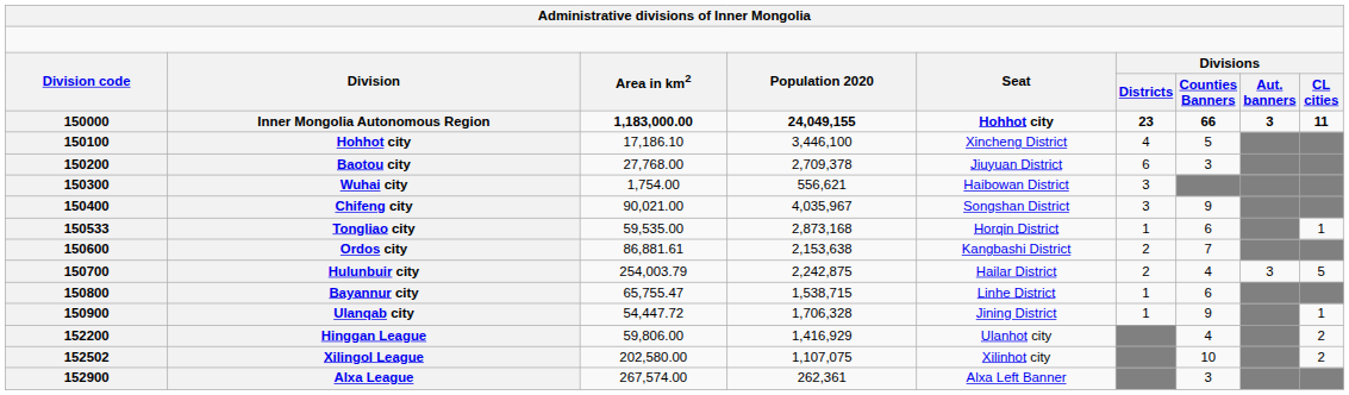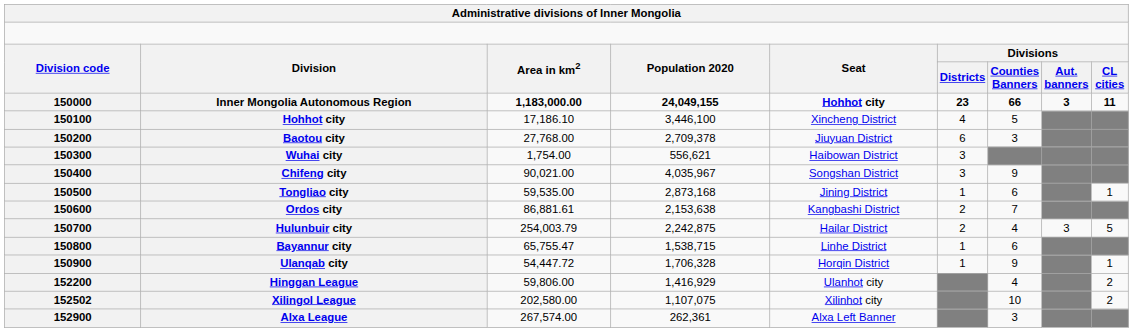Tongliao city | column 1: 150533 -> 150500
Tongliao city | column 5: Horqin District -> Jining District
Ulanqab city | column 5: Jining District -> Horqin District
